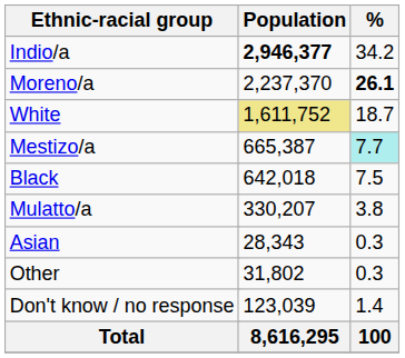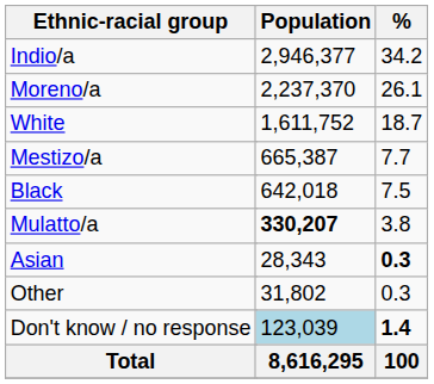Indio/a | Population: bold -> normal
Moreno/a | %: bold -> normal
White | Population: khaki background -> no background
Mestizo/a | %: paleturquoise background -> no background
Mulatto/a | Population: normal -> bold
Asian | %: normal -> bold
Don't know / no response | Population: no background -> lightblue background
Don't know / no response | %: normal -> bold
